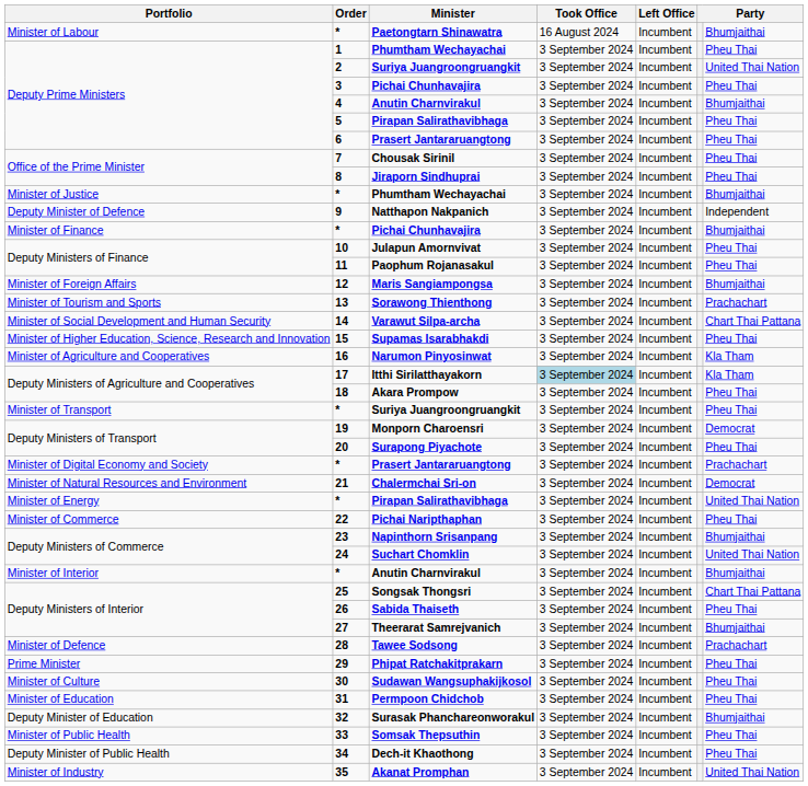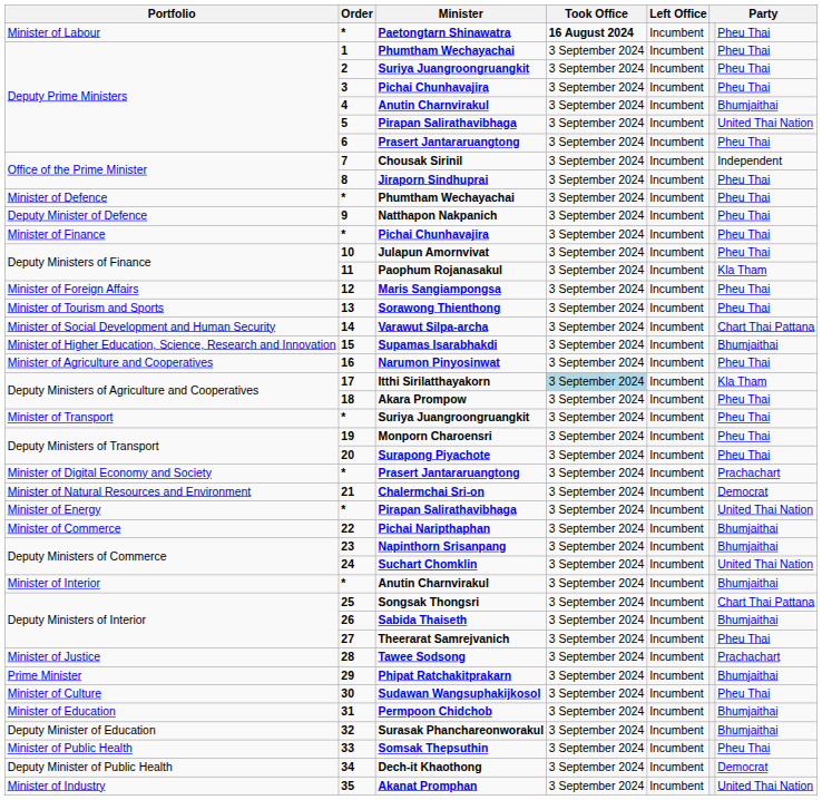* / Paetongtarn Shinawatra | Took Office: normal -> bold
* / Paetongtarn Shinawatra | column 7: Bhumjaithai -> Pheu Thai
2 | column 7: United Thai Nation -> Pheu Thai
5 | column 7: Pheu Thai -> United Thai Nation
7 | column 7: Pheu Thai -> Independent
* / Phumtham Wechayachai | Portfolio: Minister of Justice -> Minister of Defence
* / Phumtham Wechayachai | column 7: Bhumjaithai -> Pheu Thai
9 | column 7: Independent -> Pheu Thai
* / Pichai Chunhavajira | column 7: Bhumjaithai -> Pheu Thai
11 | column 7: Pheu Thai -> Kla Tham
12 | column 7: Bhumjaithai -> Pheu Thai
13 | column 7: Prachachart -> Pheu Thai
15 | column 7: Pheu Thai -> Bhumjaithai
16 | column 7: Kla Tham -> Pheu Thai
19 | column 7: Democrat -> Pheu Thai
22 | column 7: Pheu Thai -> Bhumjaithai
26 | column 7: Pheu Thai -> Bhumjaithai
27 | column 7: Bhumjaithai -> Pheu Thai
28 | Portfolio: Minister of Defence -> Minister of Justice
29 | column 7: Pheu Thai -> Bhumjaithai
31 | column 7: Pheu Thai -> Bhumjaithai
34 | column 7: Pheu Thai -> Democrat
